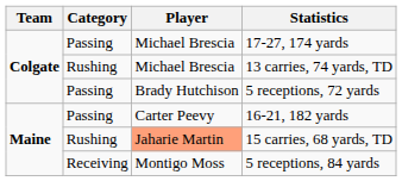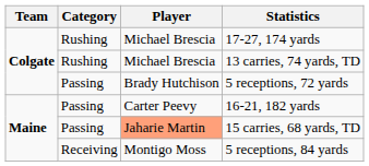17-27, 174 yards | Category: Passing -> Rushing
15 carries, 68 yards, TD | Category: Rushing -> Passing
